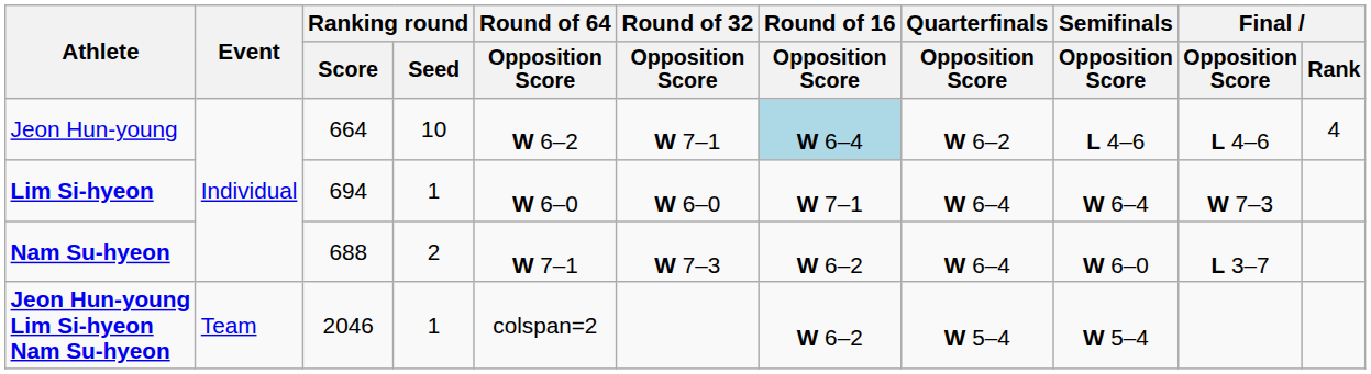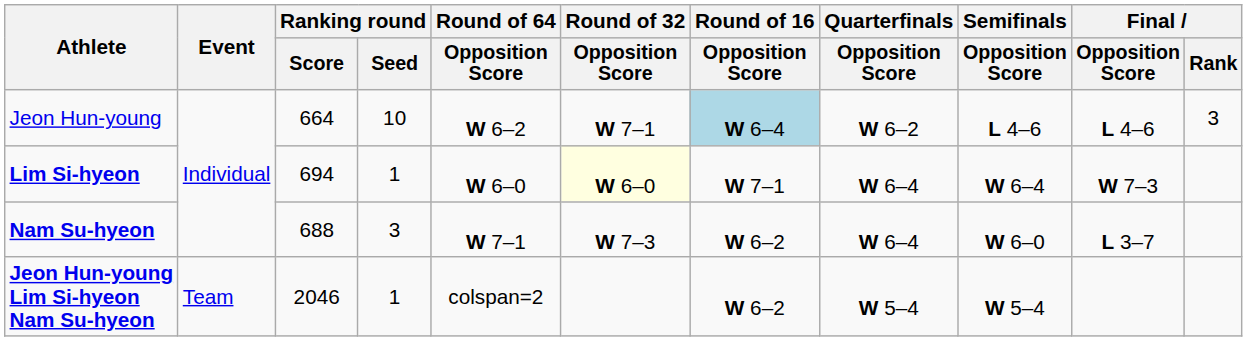Jeon Hun-young | Final / Rank: 4 -> 3
Lim Si-hyeon | Round of 32 / Opposition Score: no background -> lightyellow background
Nam Su-hyeon | Ranking round / Seed: 2 -> 3
